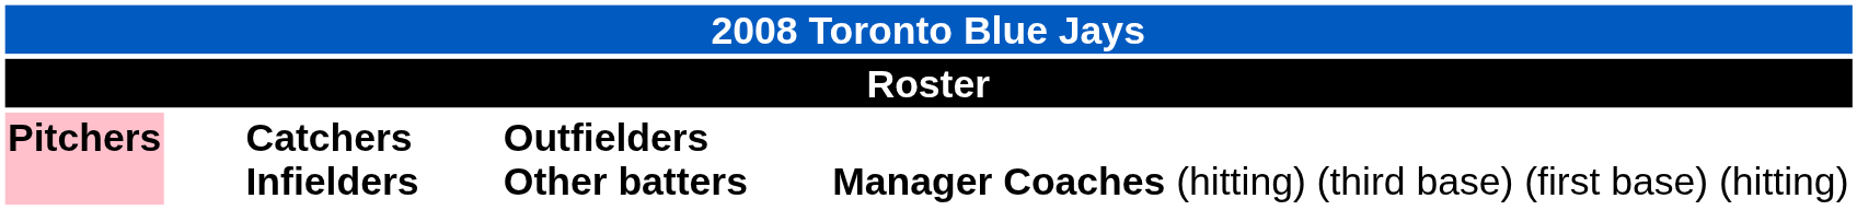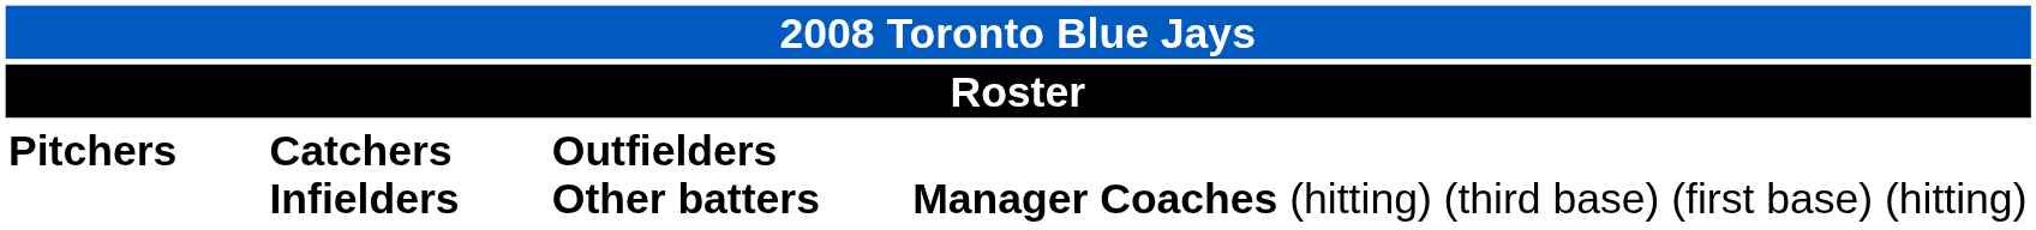Pitchers | column 1: pink background -> no background
